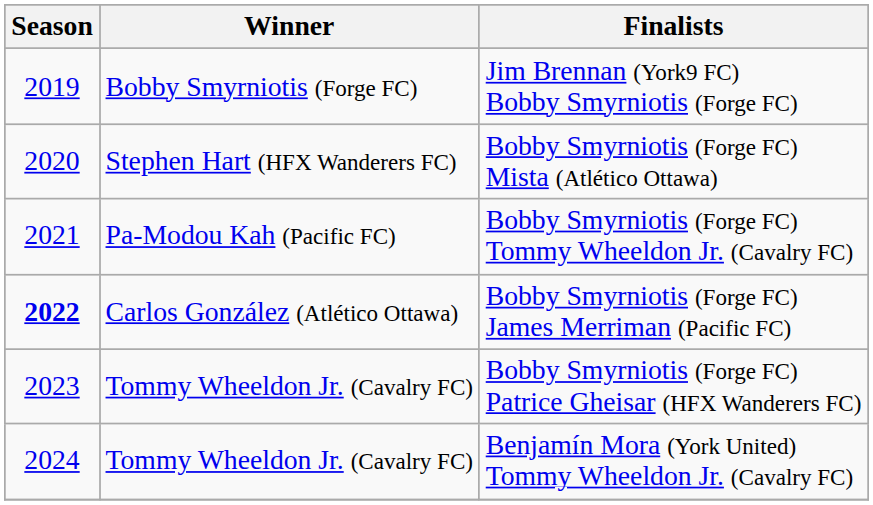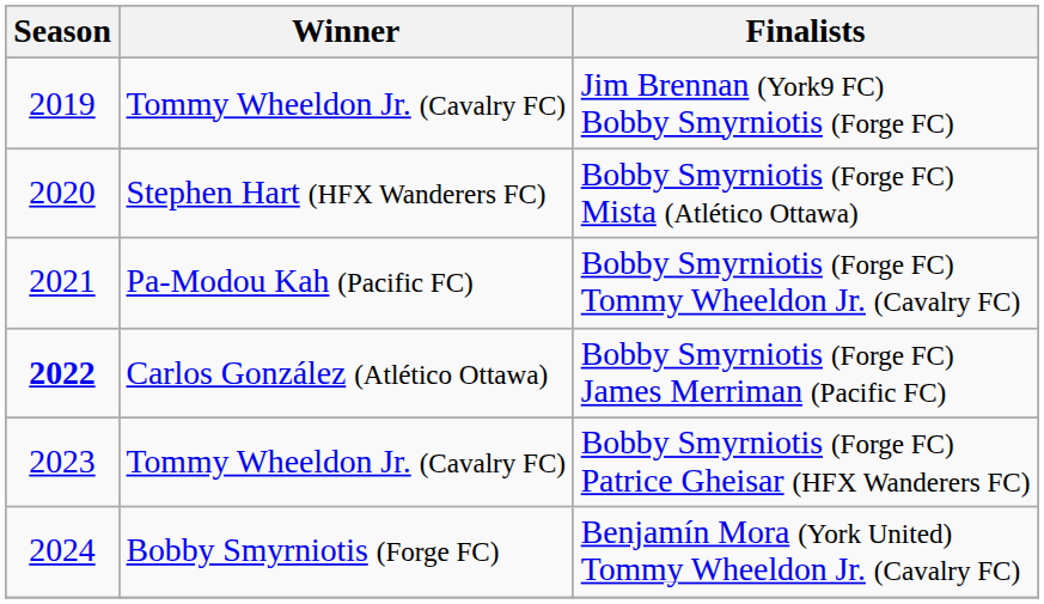Jim Brennan (York9 FC) Bobby Smyrniotis (Forge FC) | Winner: Bobby Smyrniotis (Forge FC) -> Tommy Wheeldon Jr. (Cavalry FC)
Benjamín Mora (York United) Tommy Wheeldon Jr. (Cavalry FC) | Winner: Tommy Wheeldon Jr. (Cavalry FC) -> Bobby Smyrniotis (Forge FC)
